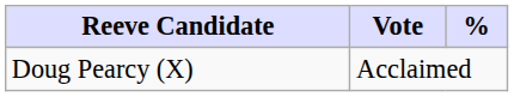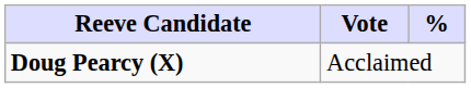Doug Pearcy (X) | Reeve Candidate: normal -> bold
